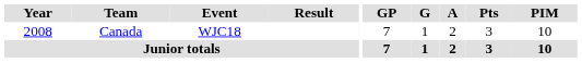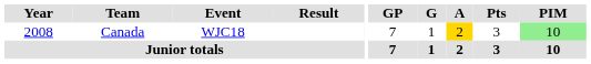Canada | A: no background -> gold background
Canada | PIM: no background -> lightgreen background
